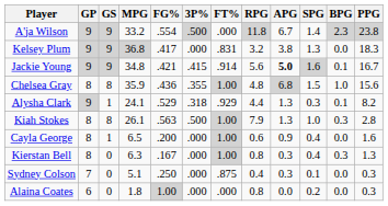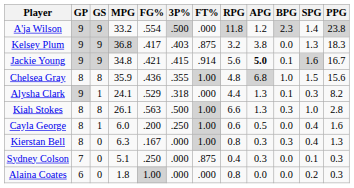columns swapped: SPG <-> BPG
A'ja Wilson | APG: 6.7 -> 1.2
Kelsey Plum | 3P%: .000 -> .403
Kelsey Plum | FT%: .831 -> .875
Alysha Clark | FT%: .929 -> .000
Kiah Stokes | RPG: 7.9 -> 6.6
Cayla George | MPG: 6.5 -> 6.0
Cayla George | 3P%: .000 -> .250
Cayla George | APG: 0.9 -> 0.5
